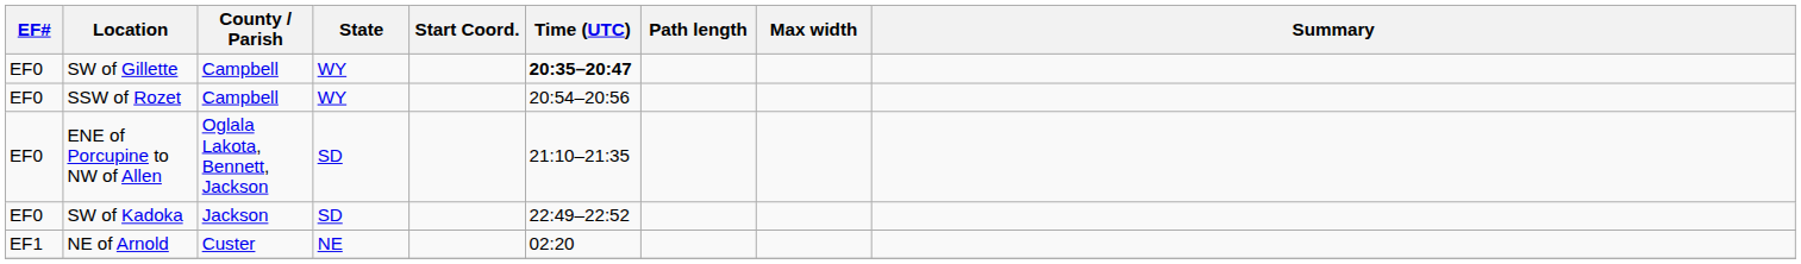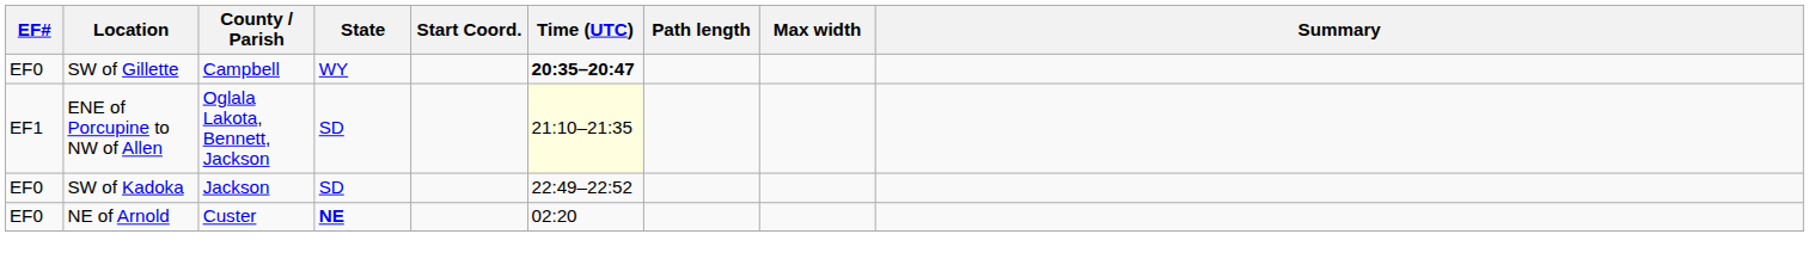- row: EF0 | SSW of Rozet | Campbell | WY | 20:54–20:56
ENE of Porcupine to NW of Allen | EF#: EF0 -> EF1
ENE of Porcupine to NW of Allen | Time (UTC): no background -> lightyellow background
NE of Arnold | EF#: EF1 -> EF0
NE of Arnold | State: normal -> bold
